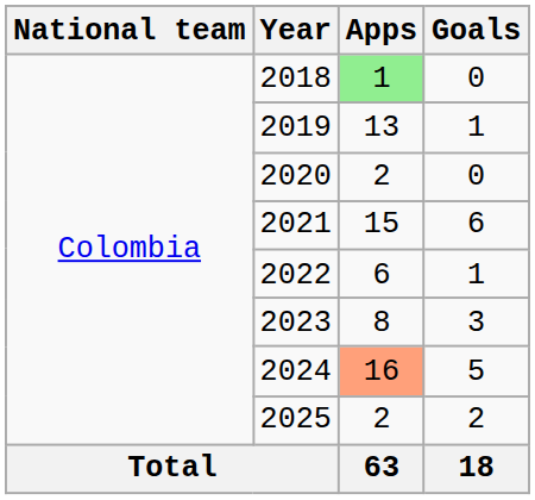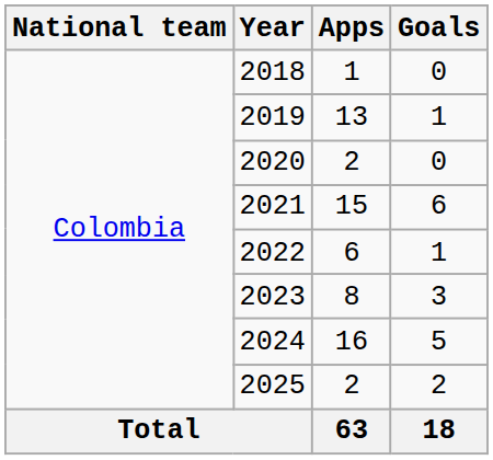2018 | Apps: lightgreen background -> no background
2024 | Apps: lightsalmon background -> no background
